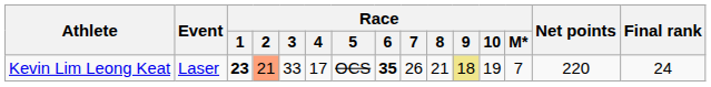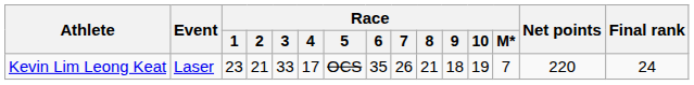Kevin Lim Leong Keat | Race / 1: bold -> normal
Kevin Lim Leong Keat | Race / 2: lightsalmon background -> no background
Kevin Lim Leong Keat | Race / 6: bold -> normal
Kevin Lim Leong Keat | Race / 9: khaki background -> no background
